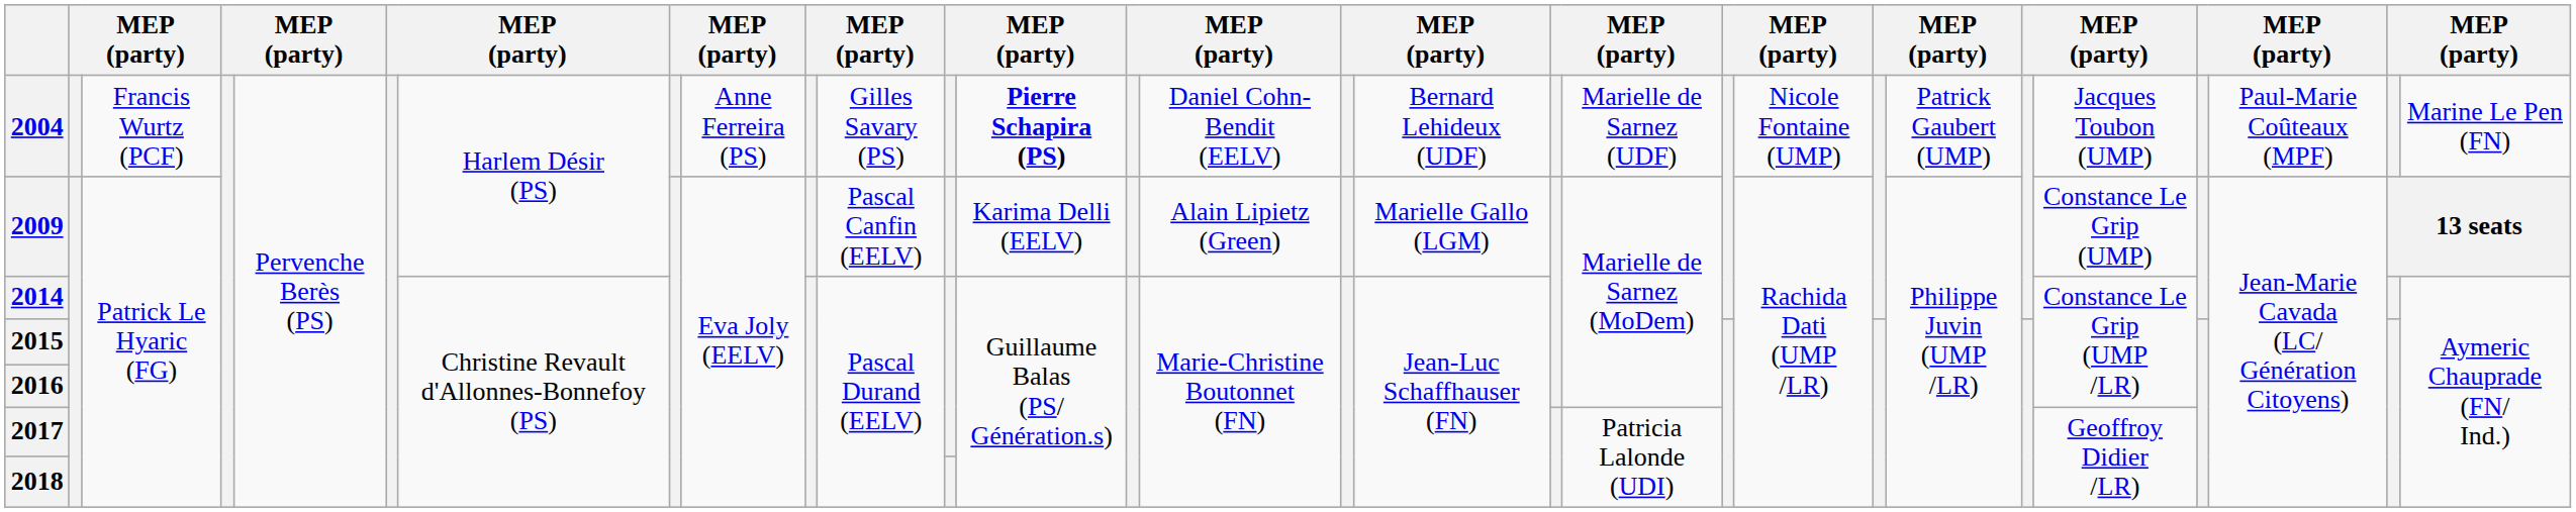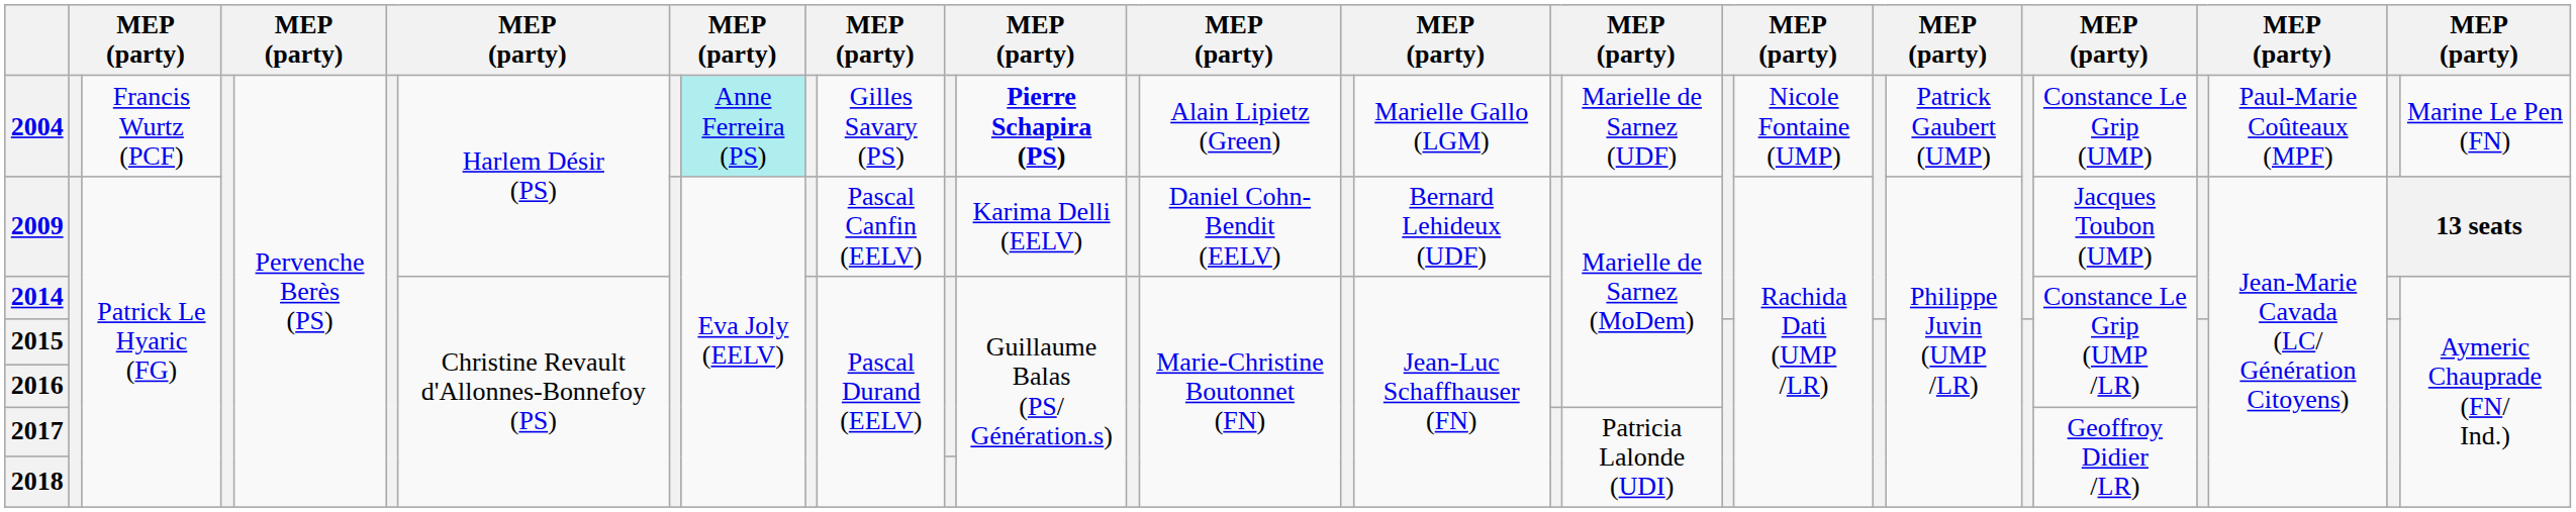2004 | column 9: no background -> paleturquoise background
2004 | column 15: Daniel Cohn-Bendit (EELV) -> Alain Lipietz (Green)
2004 | column 17: Bernard Lehideux (UDF) -> Marielle Gallo (LGM)
2004 | column 25: Jacques Toubon (UMP) -> Constance Le Grip (UMP)
2009 | column 15: Alain Lipietz (Green) -> Daniel Cohn-Bendit (EELV)
2009 | column 17: Marielle Gallo (LGM) -> Bernard Lehideux (UDF)
2009 | column 25: Constance Le Grip (UMP) -> Jacques Toubon (UMP)
